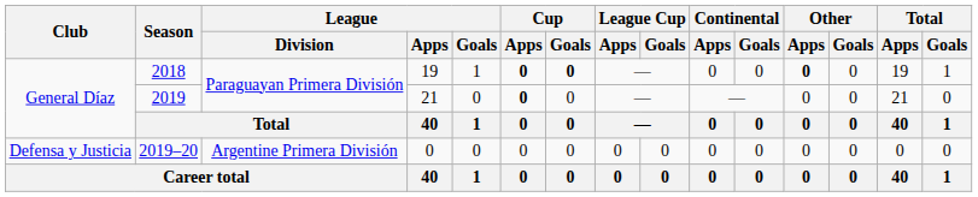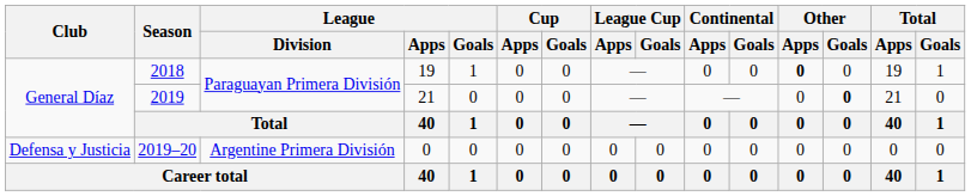2018 | Cup / Apps: bold -> normal
2018 | Cup / Goals: bold -> normal
2019 | Cup / Apps: bold -> normal
2019 | Other / Goals: normal -> bold
